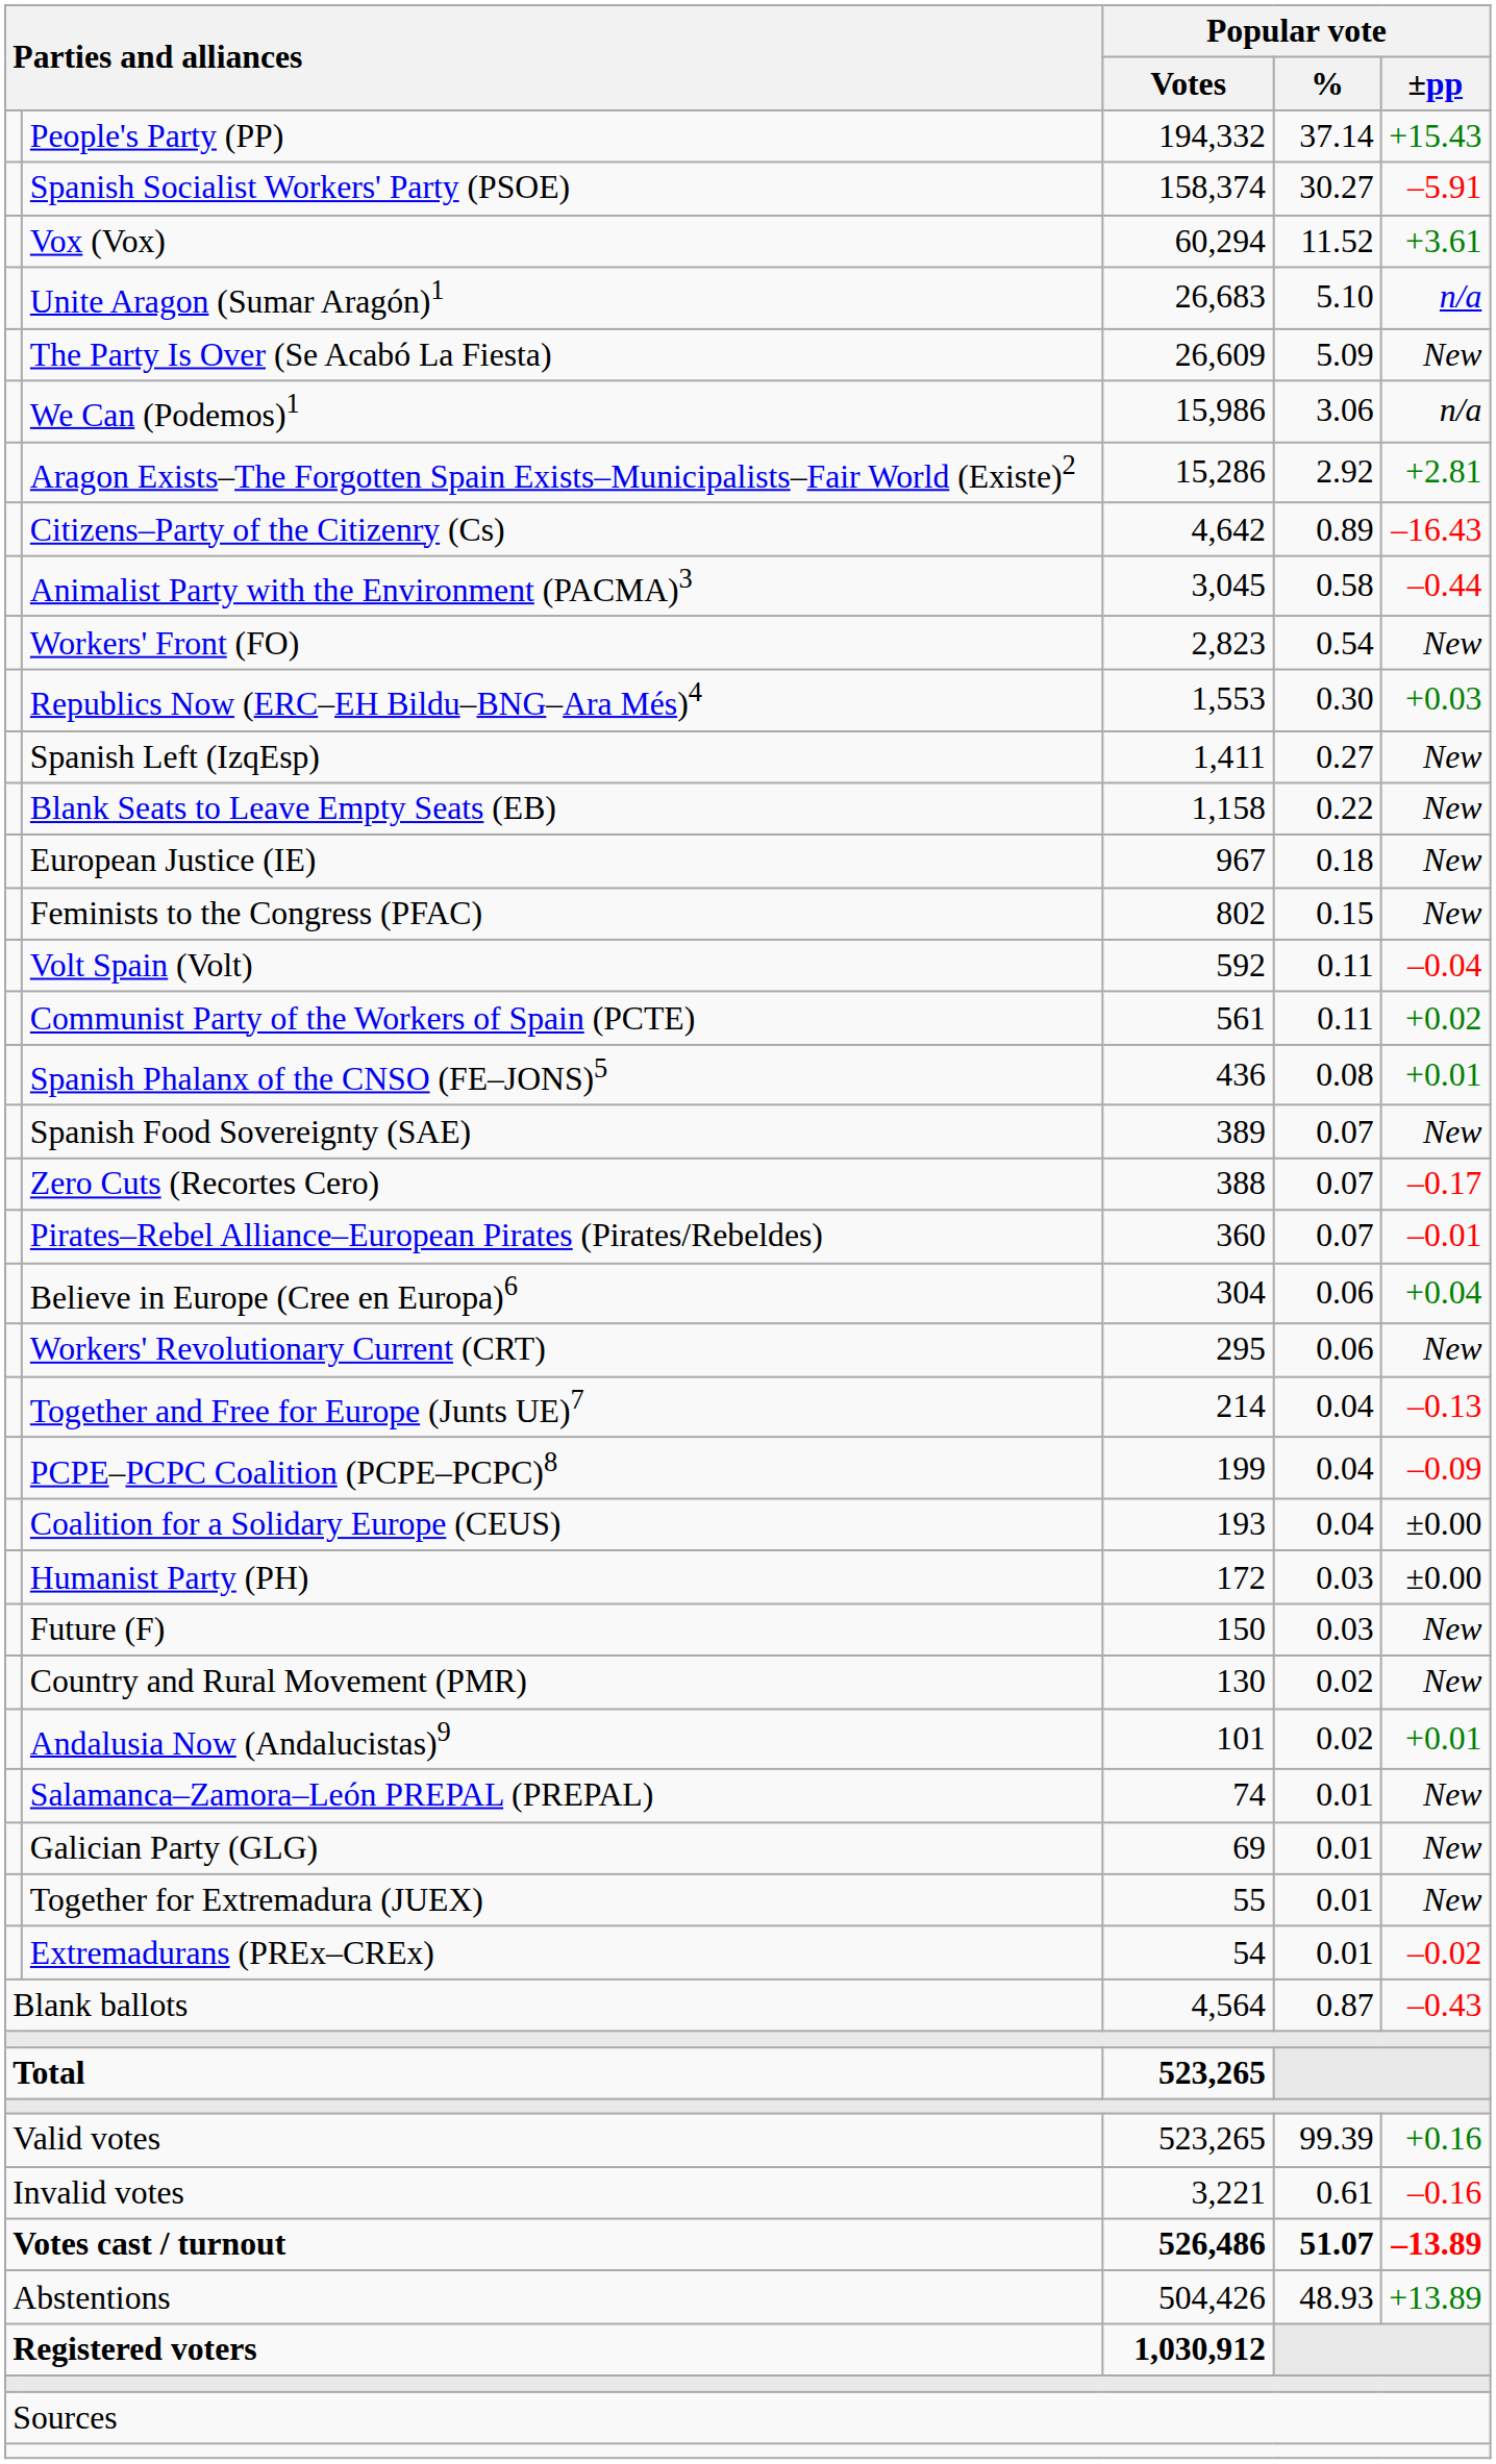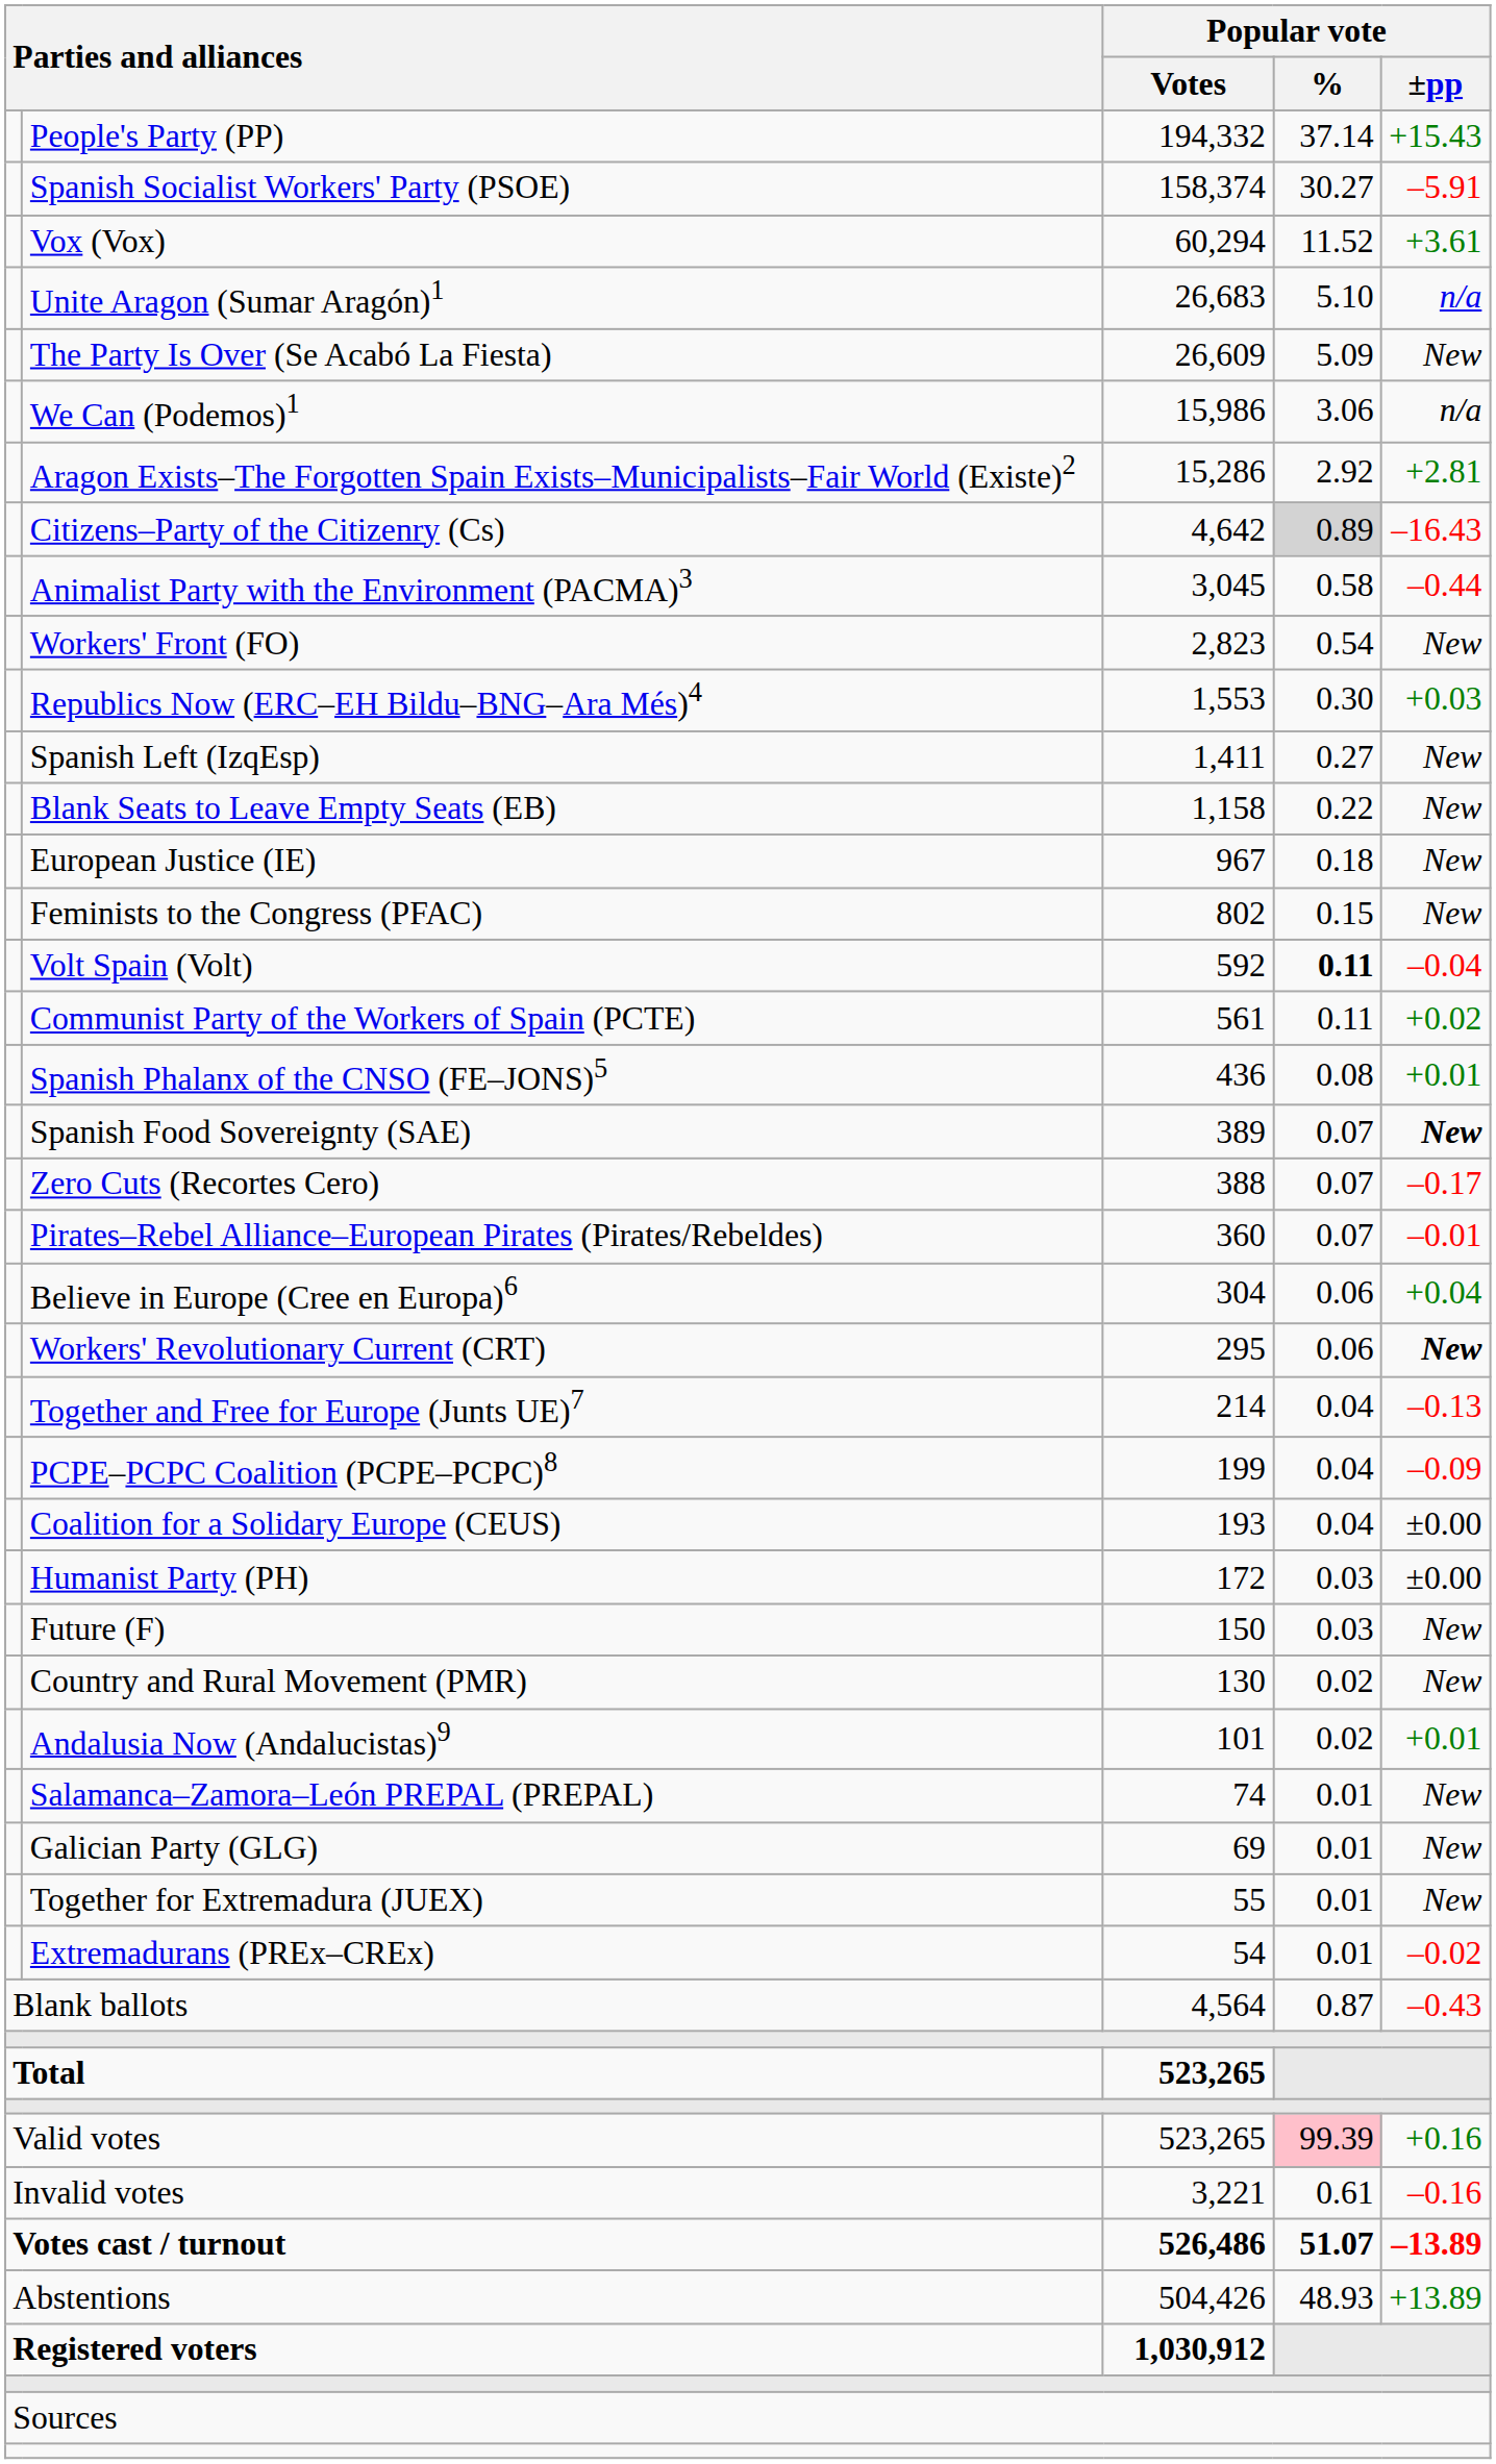Citizens–Party of the Citizenry (Cs) | Popular vote / %: no background -> lightgrey background
Volt Spain (Volt) | Popular vote / %: normal -> bold
Spanish Food Sovereignty (SAE) | Popular vote / ±pp: normal -> bold
Workers' Revolutionary Current (CRT) | Popular vote / ±pp: normal -> bold
Valid votes | Popular vote / %: no background -> pink background
